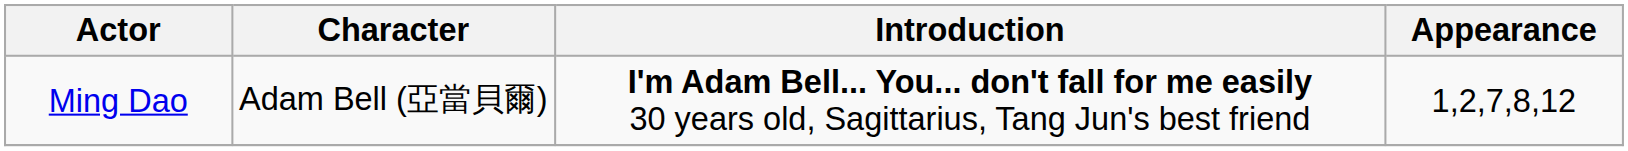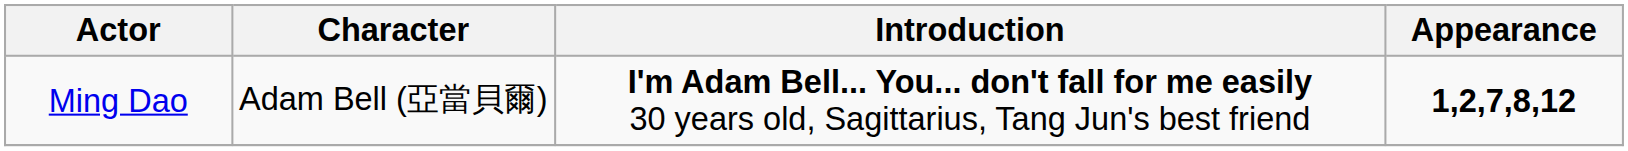Ming Dao | Appearance: normal -> bold
